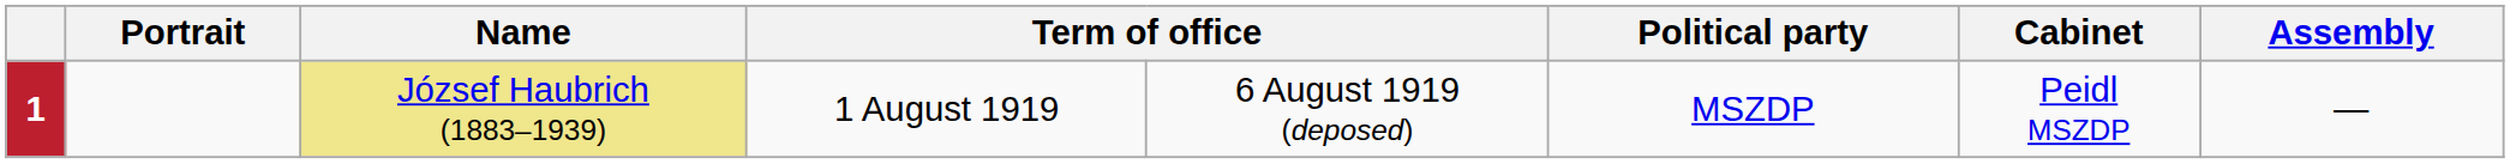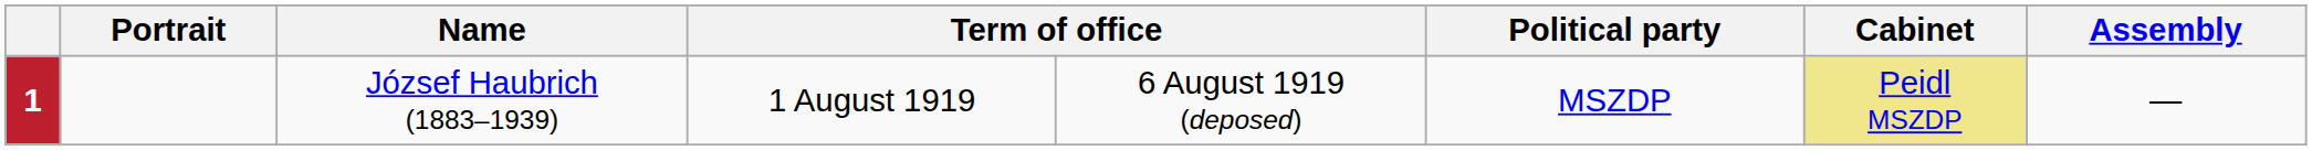1 | Name: khaki background -> no background
1 | Cabinet: no background -> khaki background
